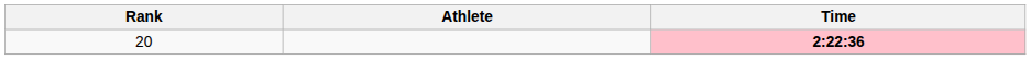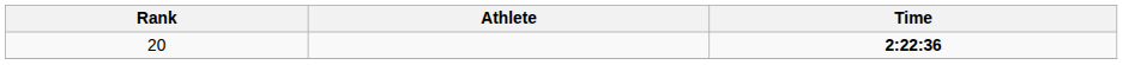20 | Time: pink background -> no background
